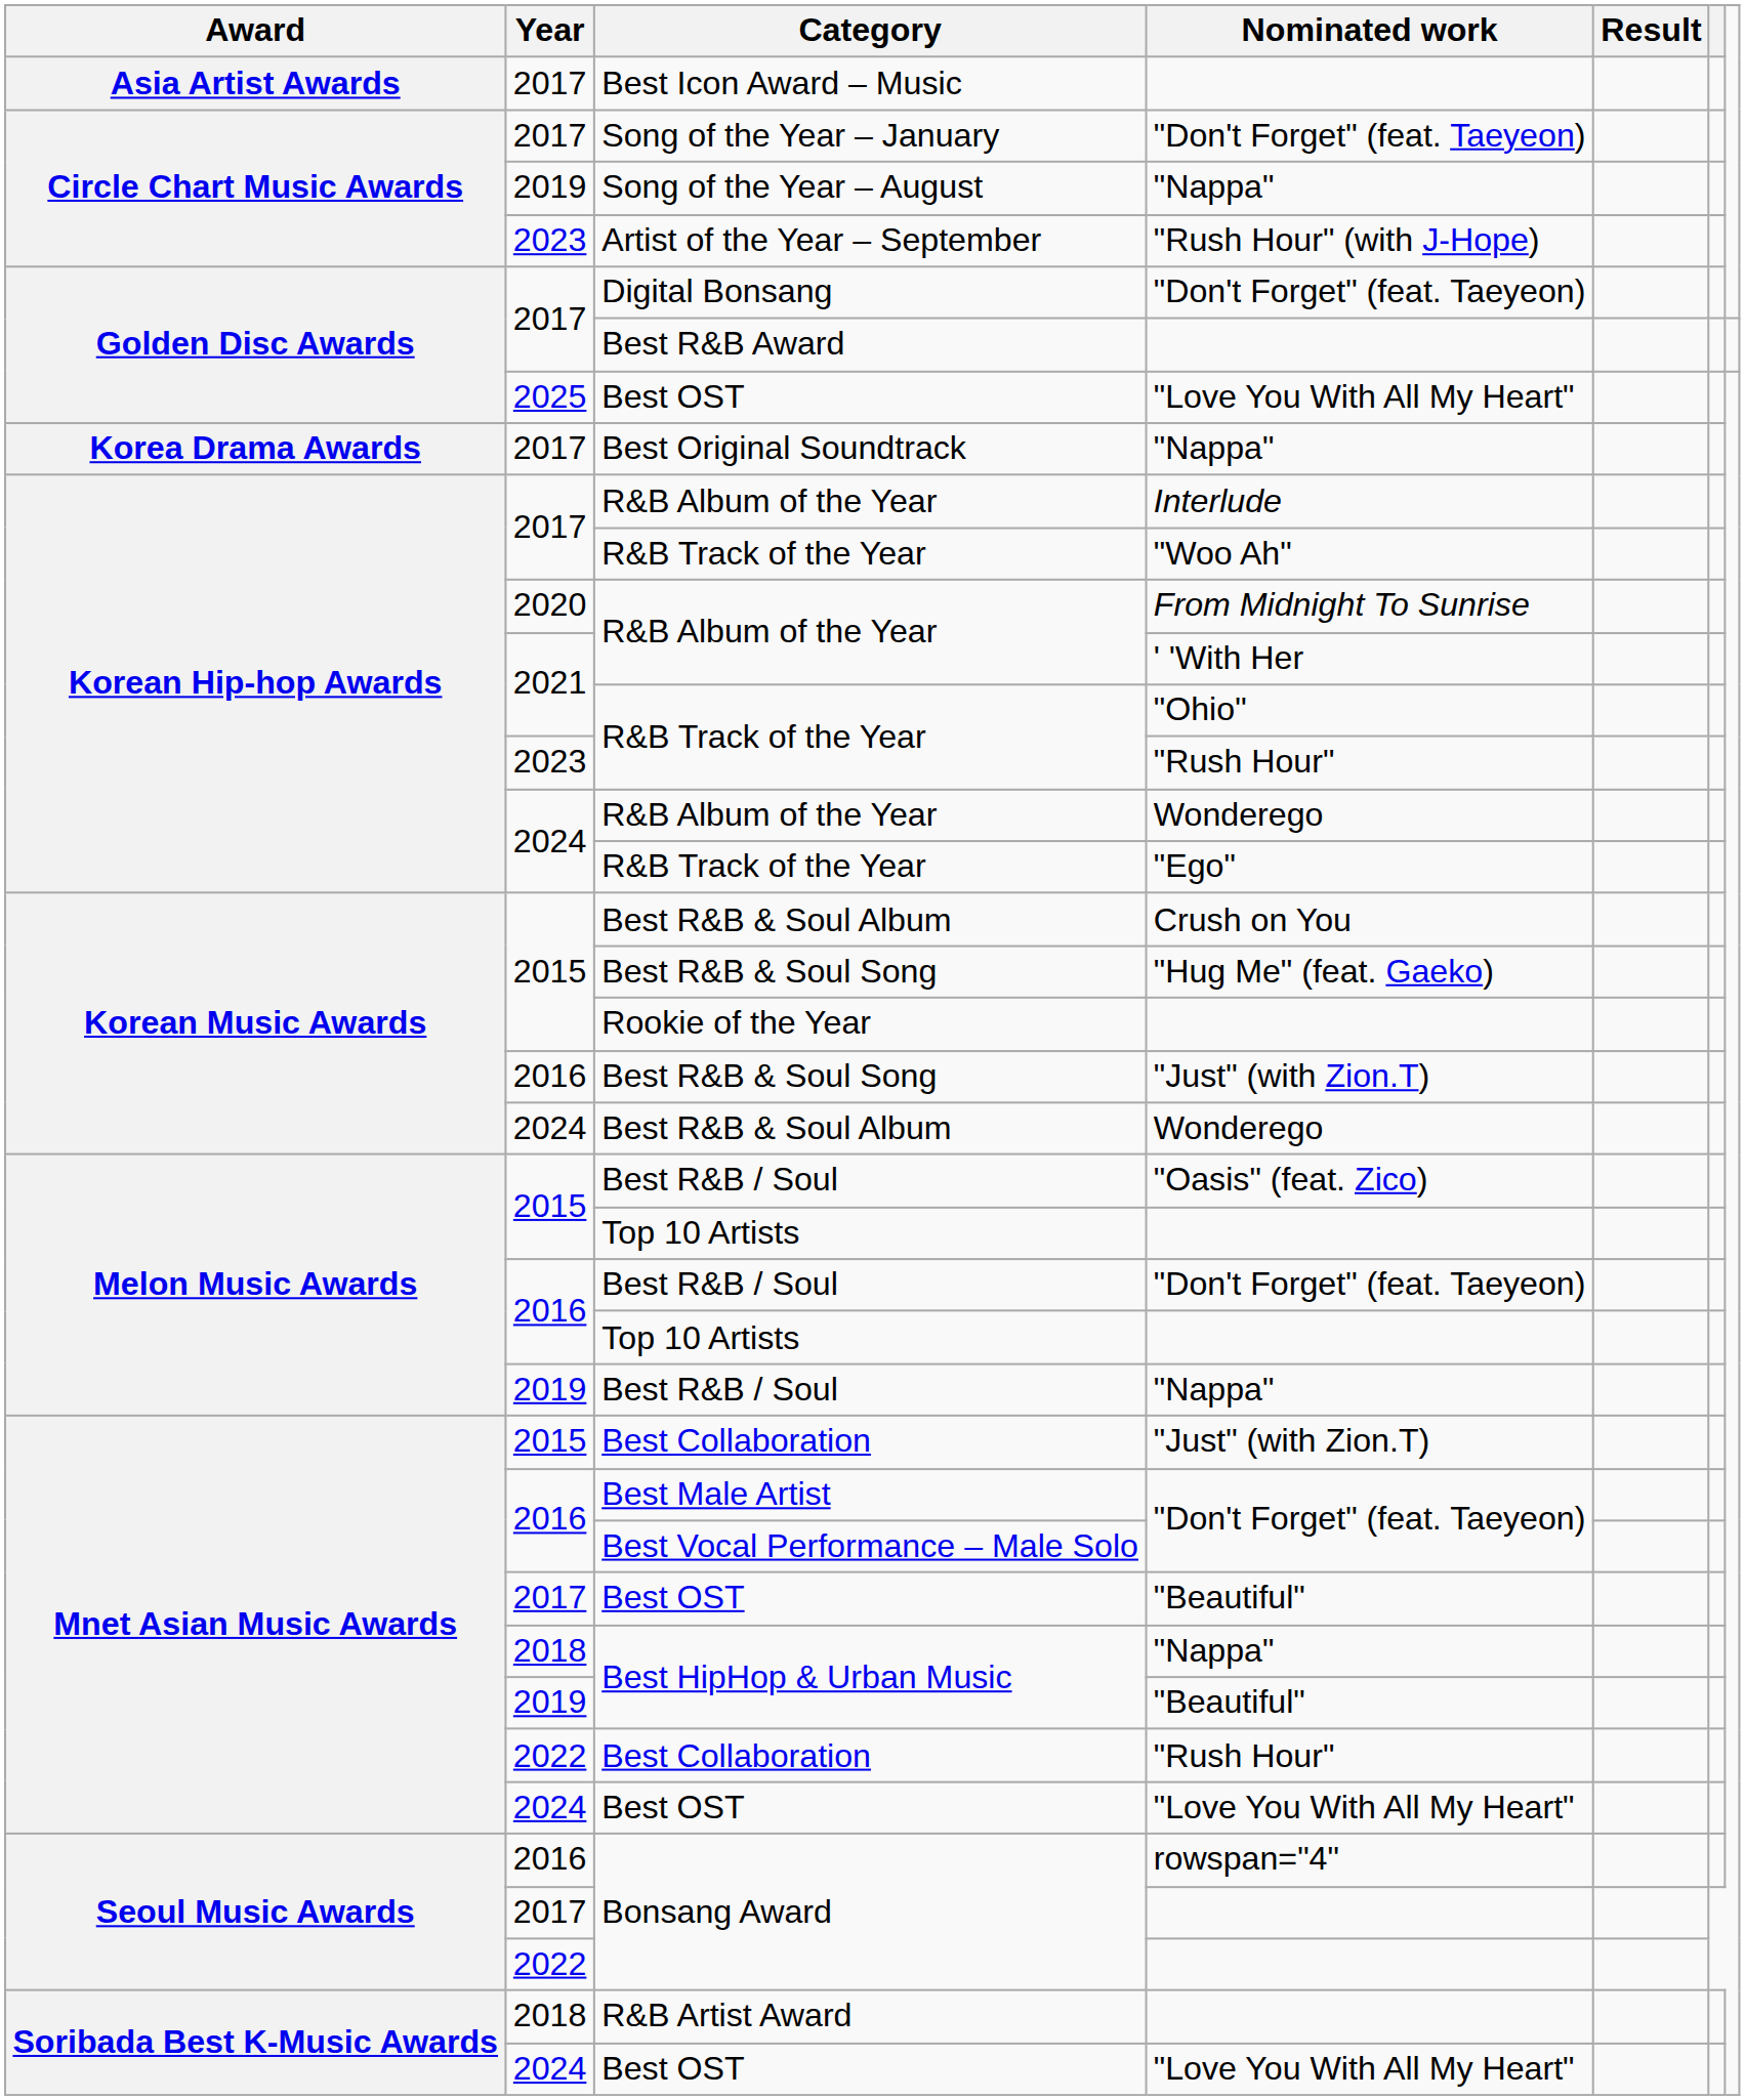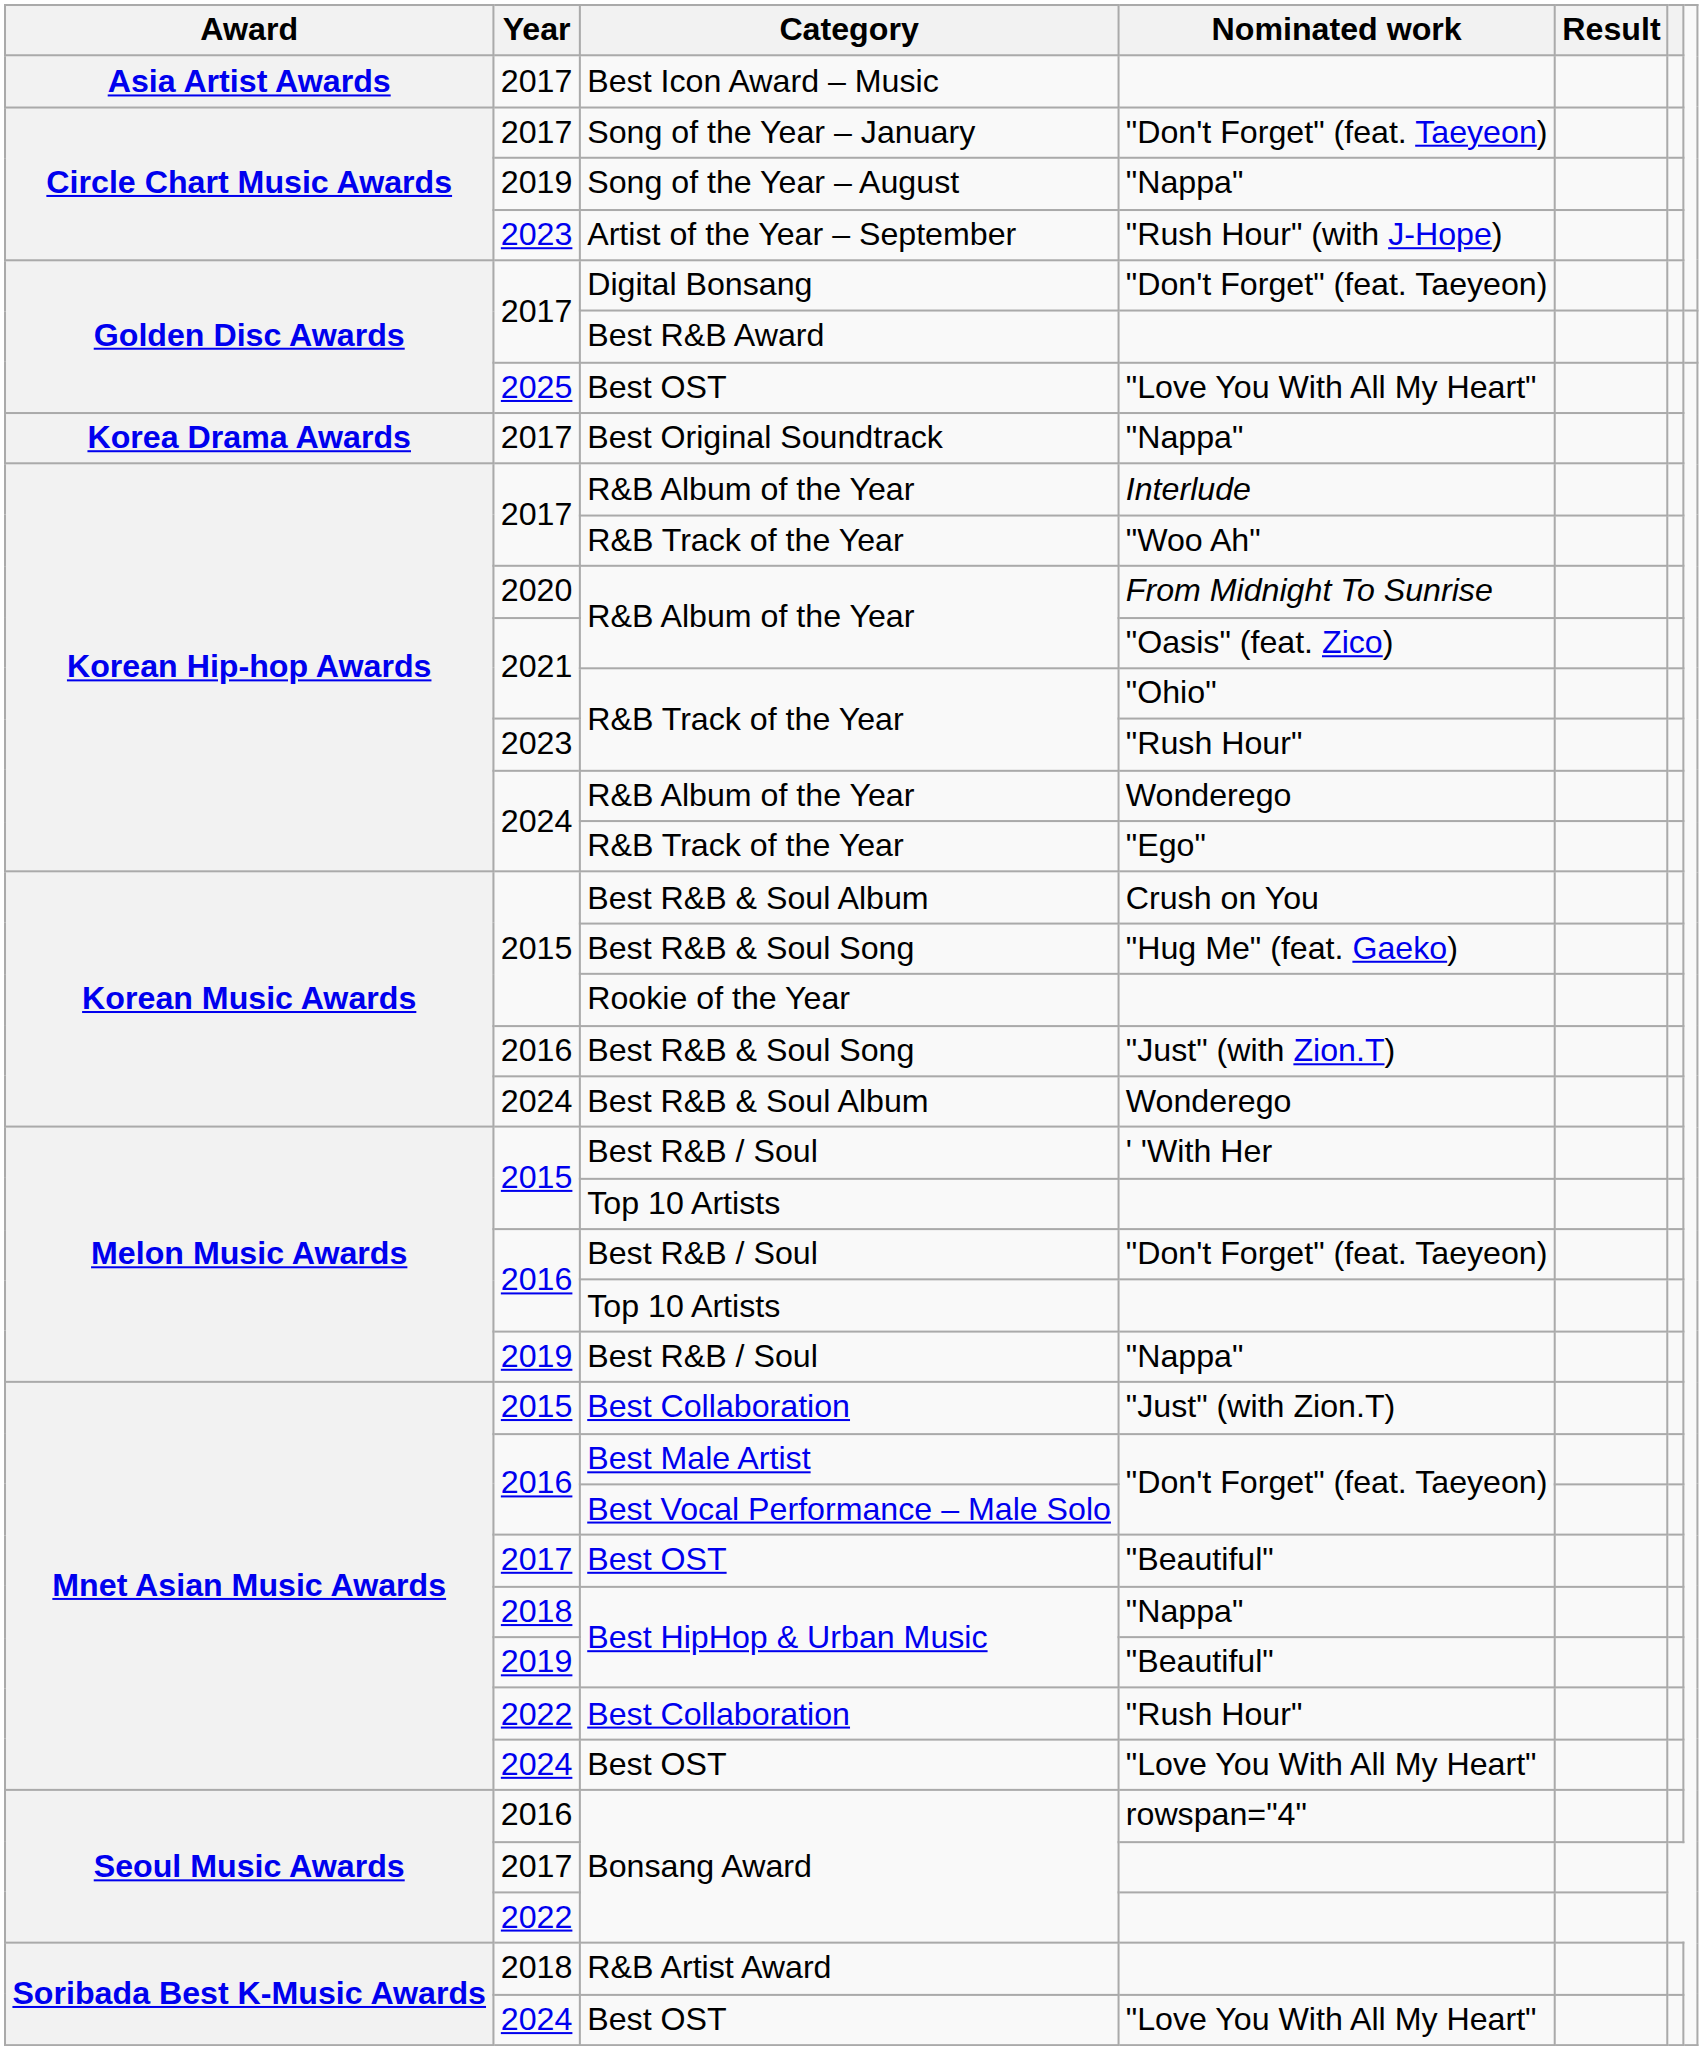2021 / R&B Album of the Year | Nominated work: ' 'With Her -> "Oasis" (feat. Zico)
2015 / Best R&B / Soul | Nominated work: "Oasis" (feat. Zico) -> ' 'With Her
